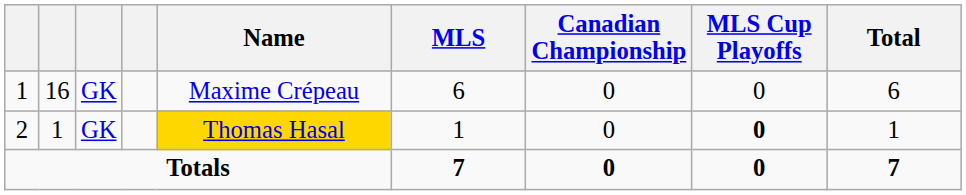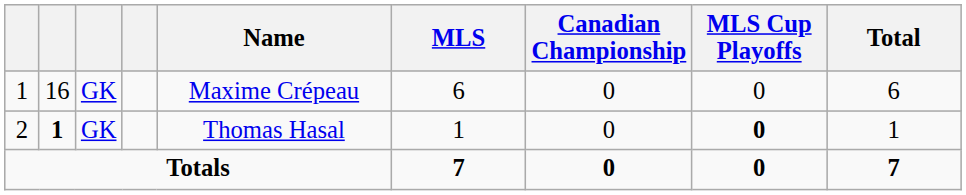2 | column 2: normal -> bold
2 | Name: gold background -> no background
